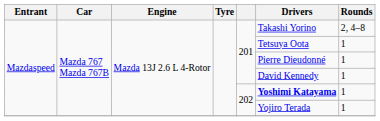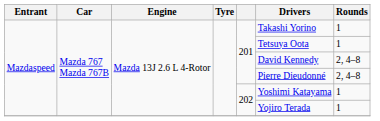row 2 | Rounds: 2, 4–8 -> 1
row 4 | Drivers: Pierre Dieudonné -> David Kennedy
row 4 | Rounds: 1 -> 2, 4–8
row 5 | Drivers: David Kennedy -> Pierre Dieudonné
row 5 | Rounds: 1 -> 2, 4–8
row 6 | Drivers: bold -> normal
